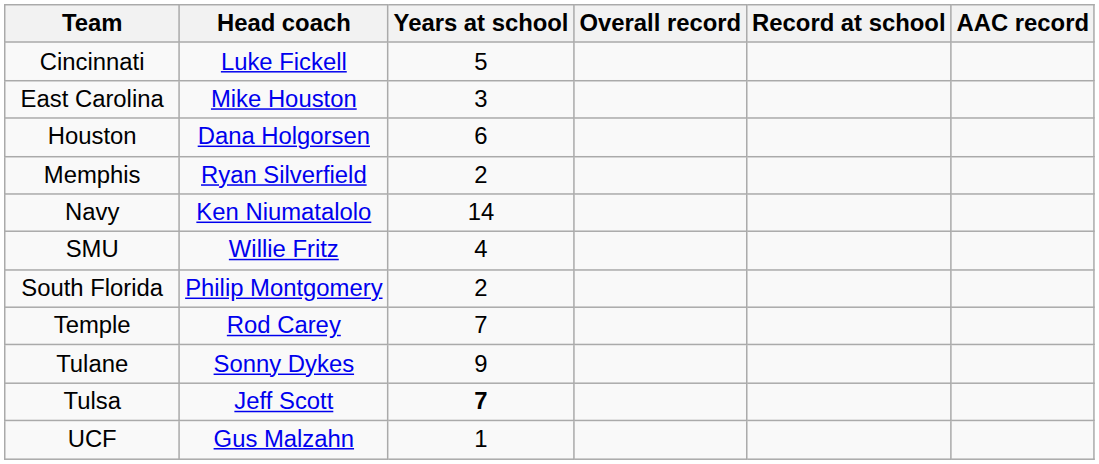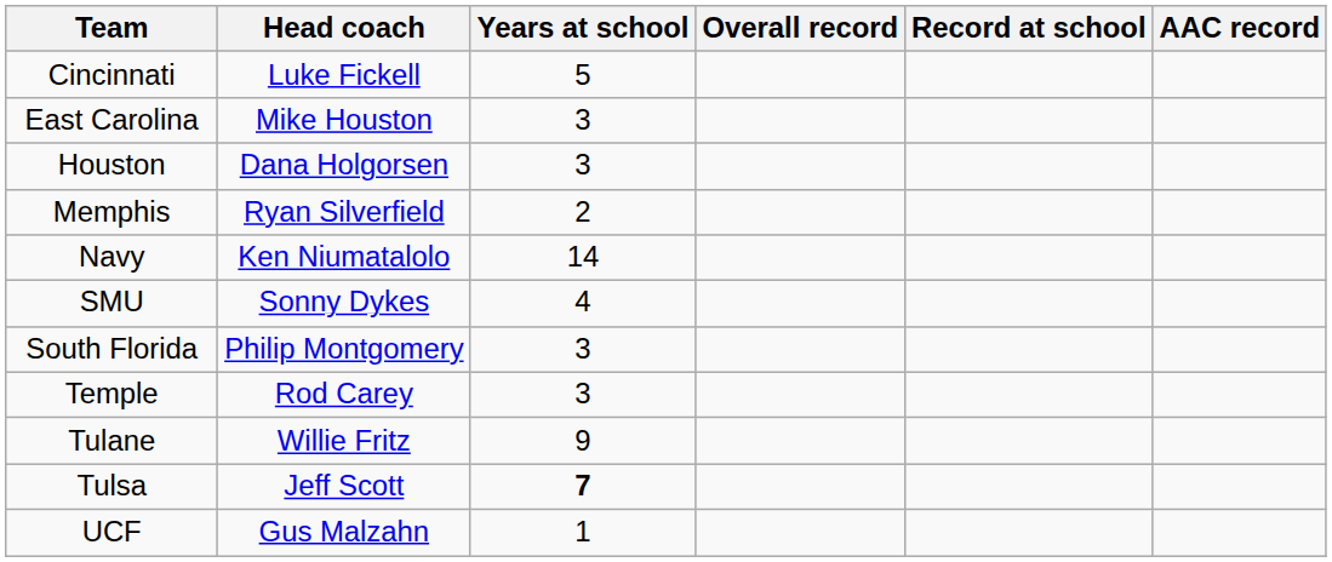Houston | Years at school: 6 -> 3
SMU | Head coach: Willie Fritz -> Sonny Dykes
South Florida | Years at school: 2 -> 3
Temple | Years at school: 7 -> 3
Tulane | Head coach: Sonny Dykes -> Willie Fritz
